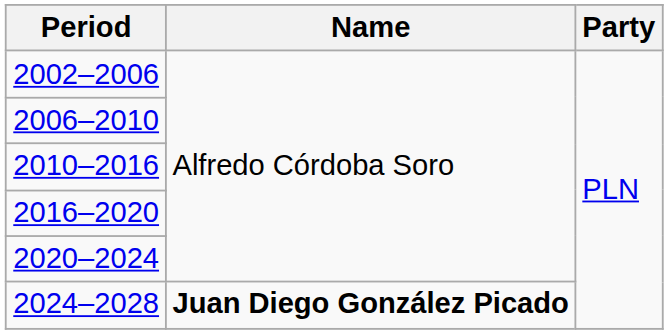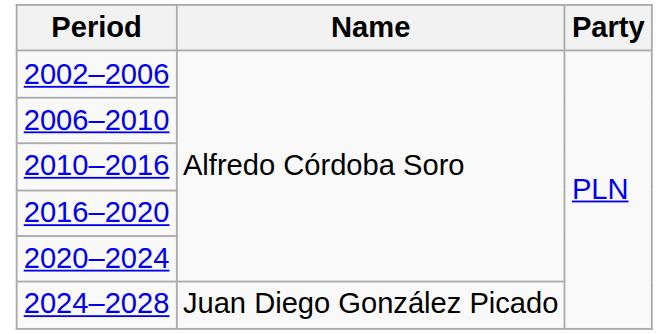2024–2028 | Name: bold -> normal
